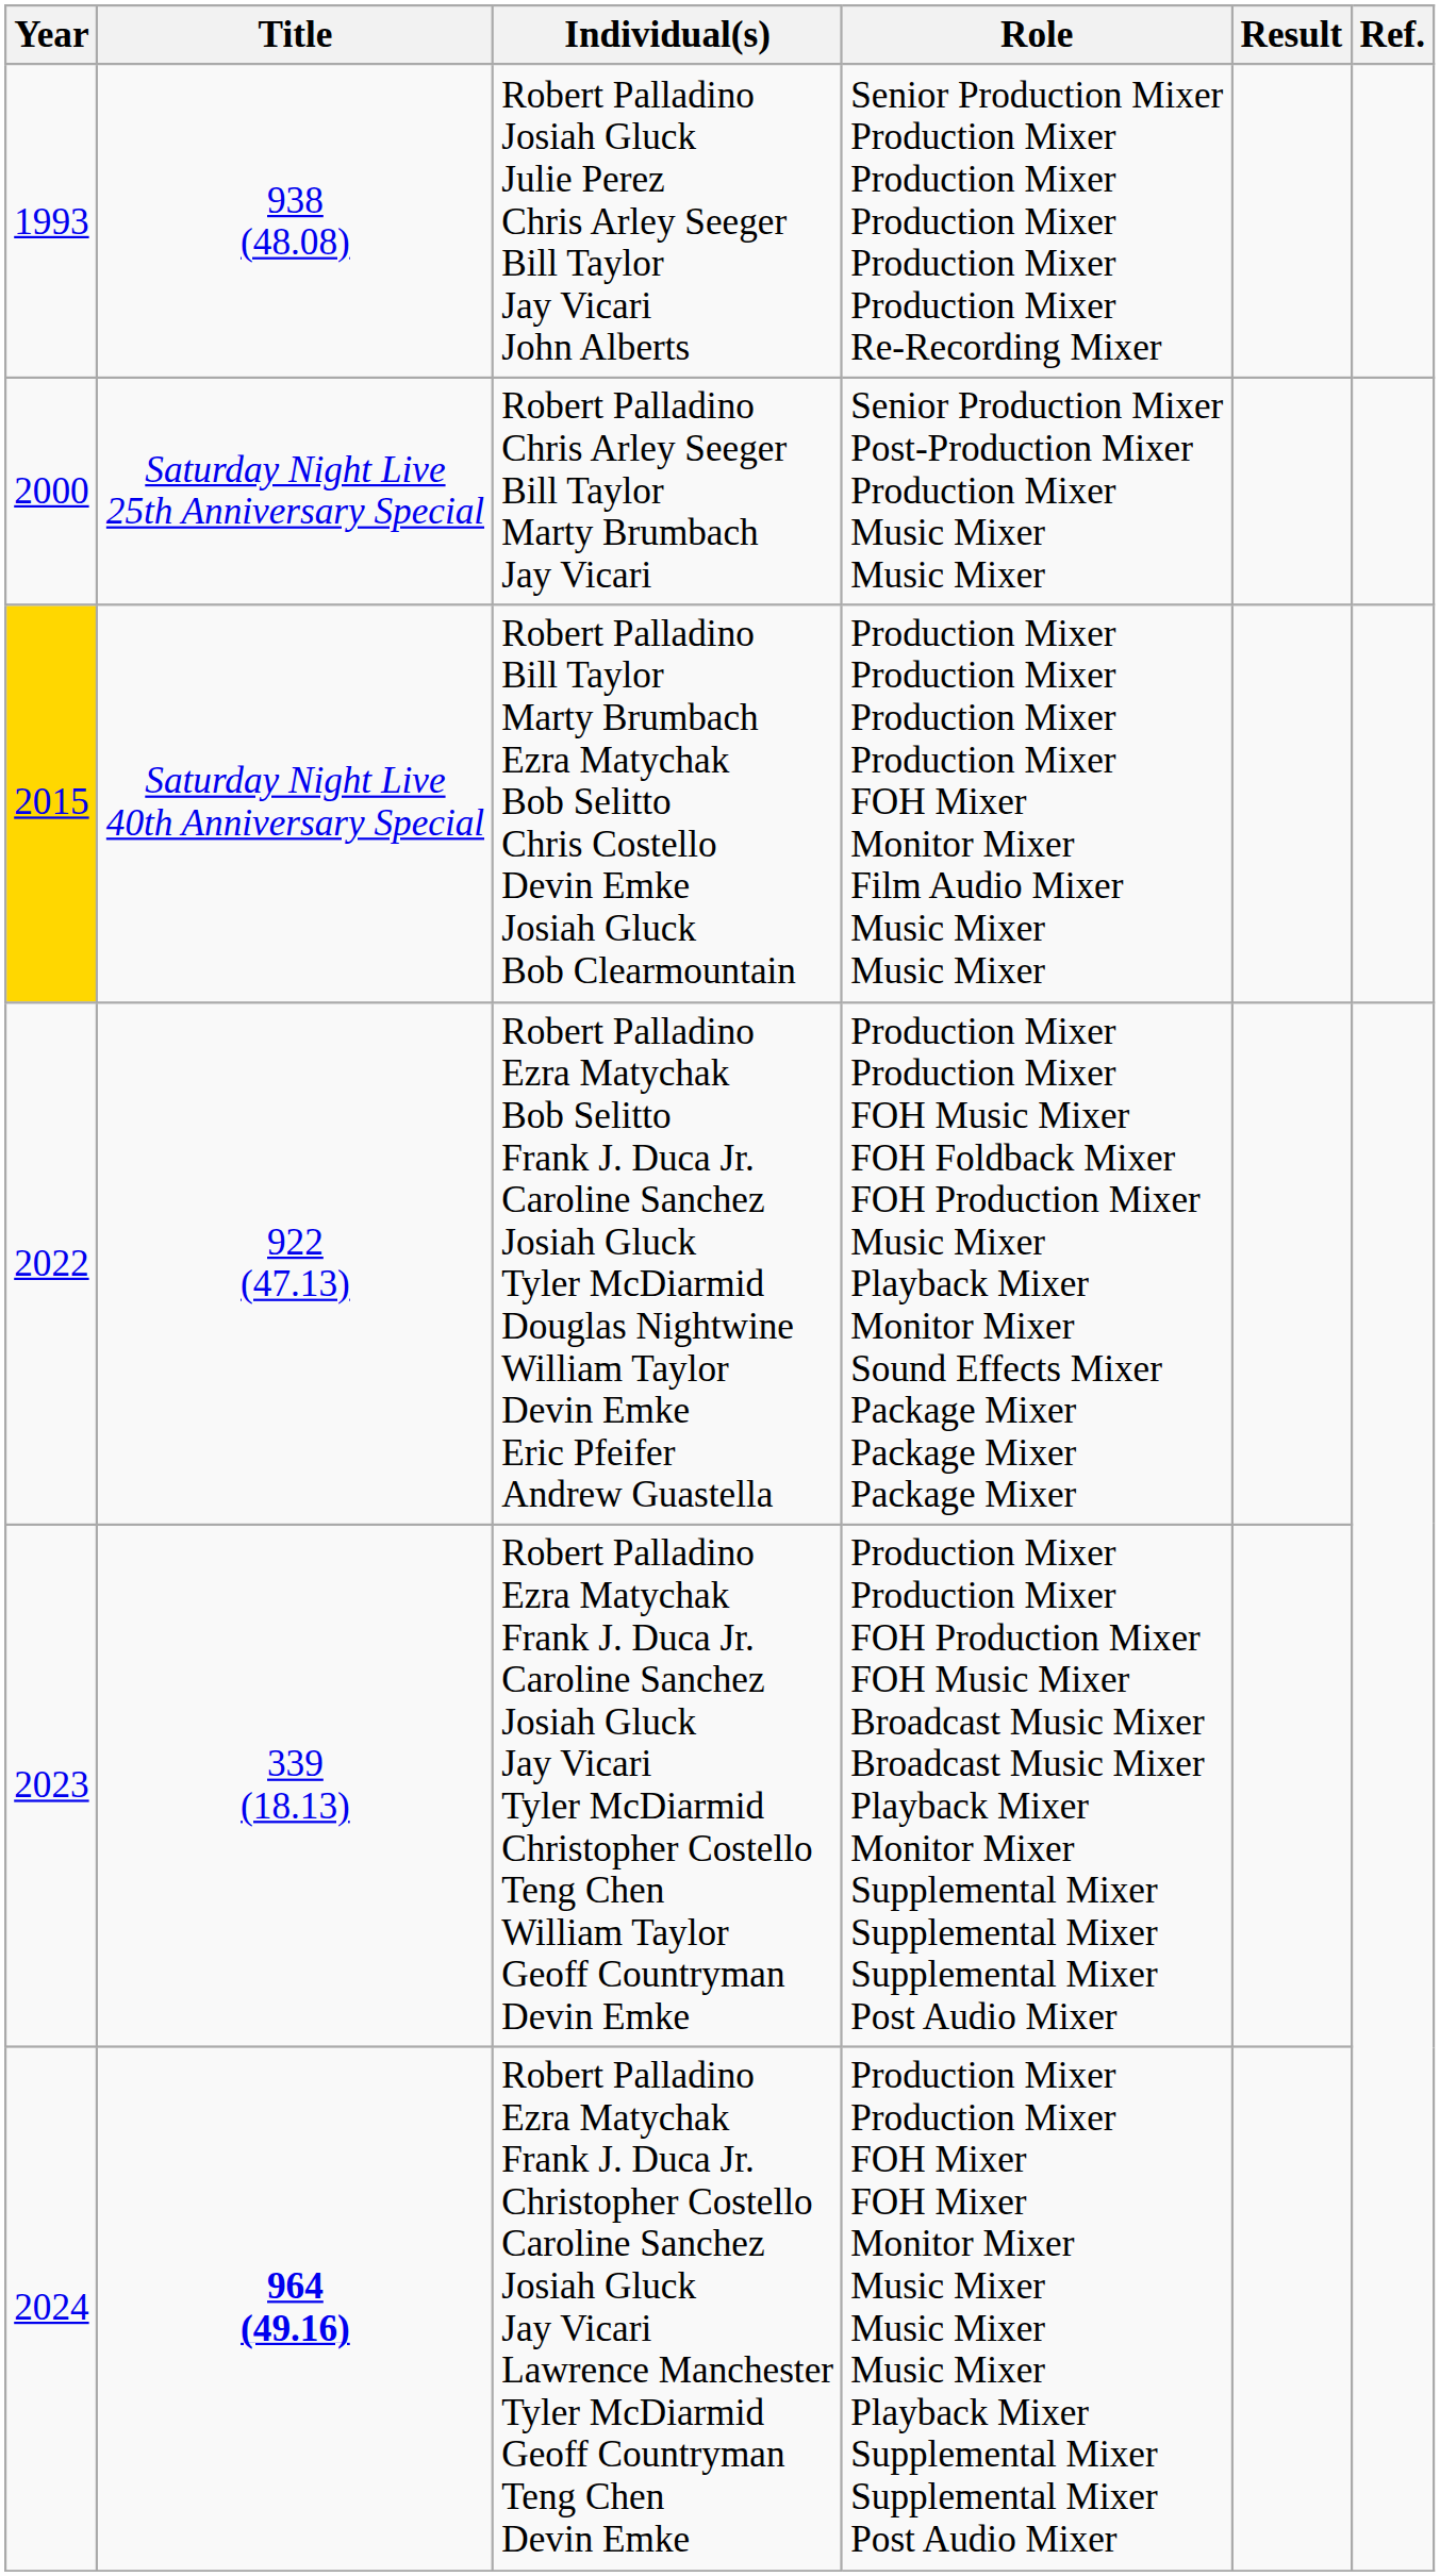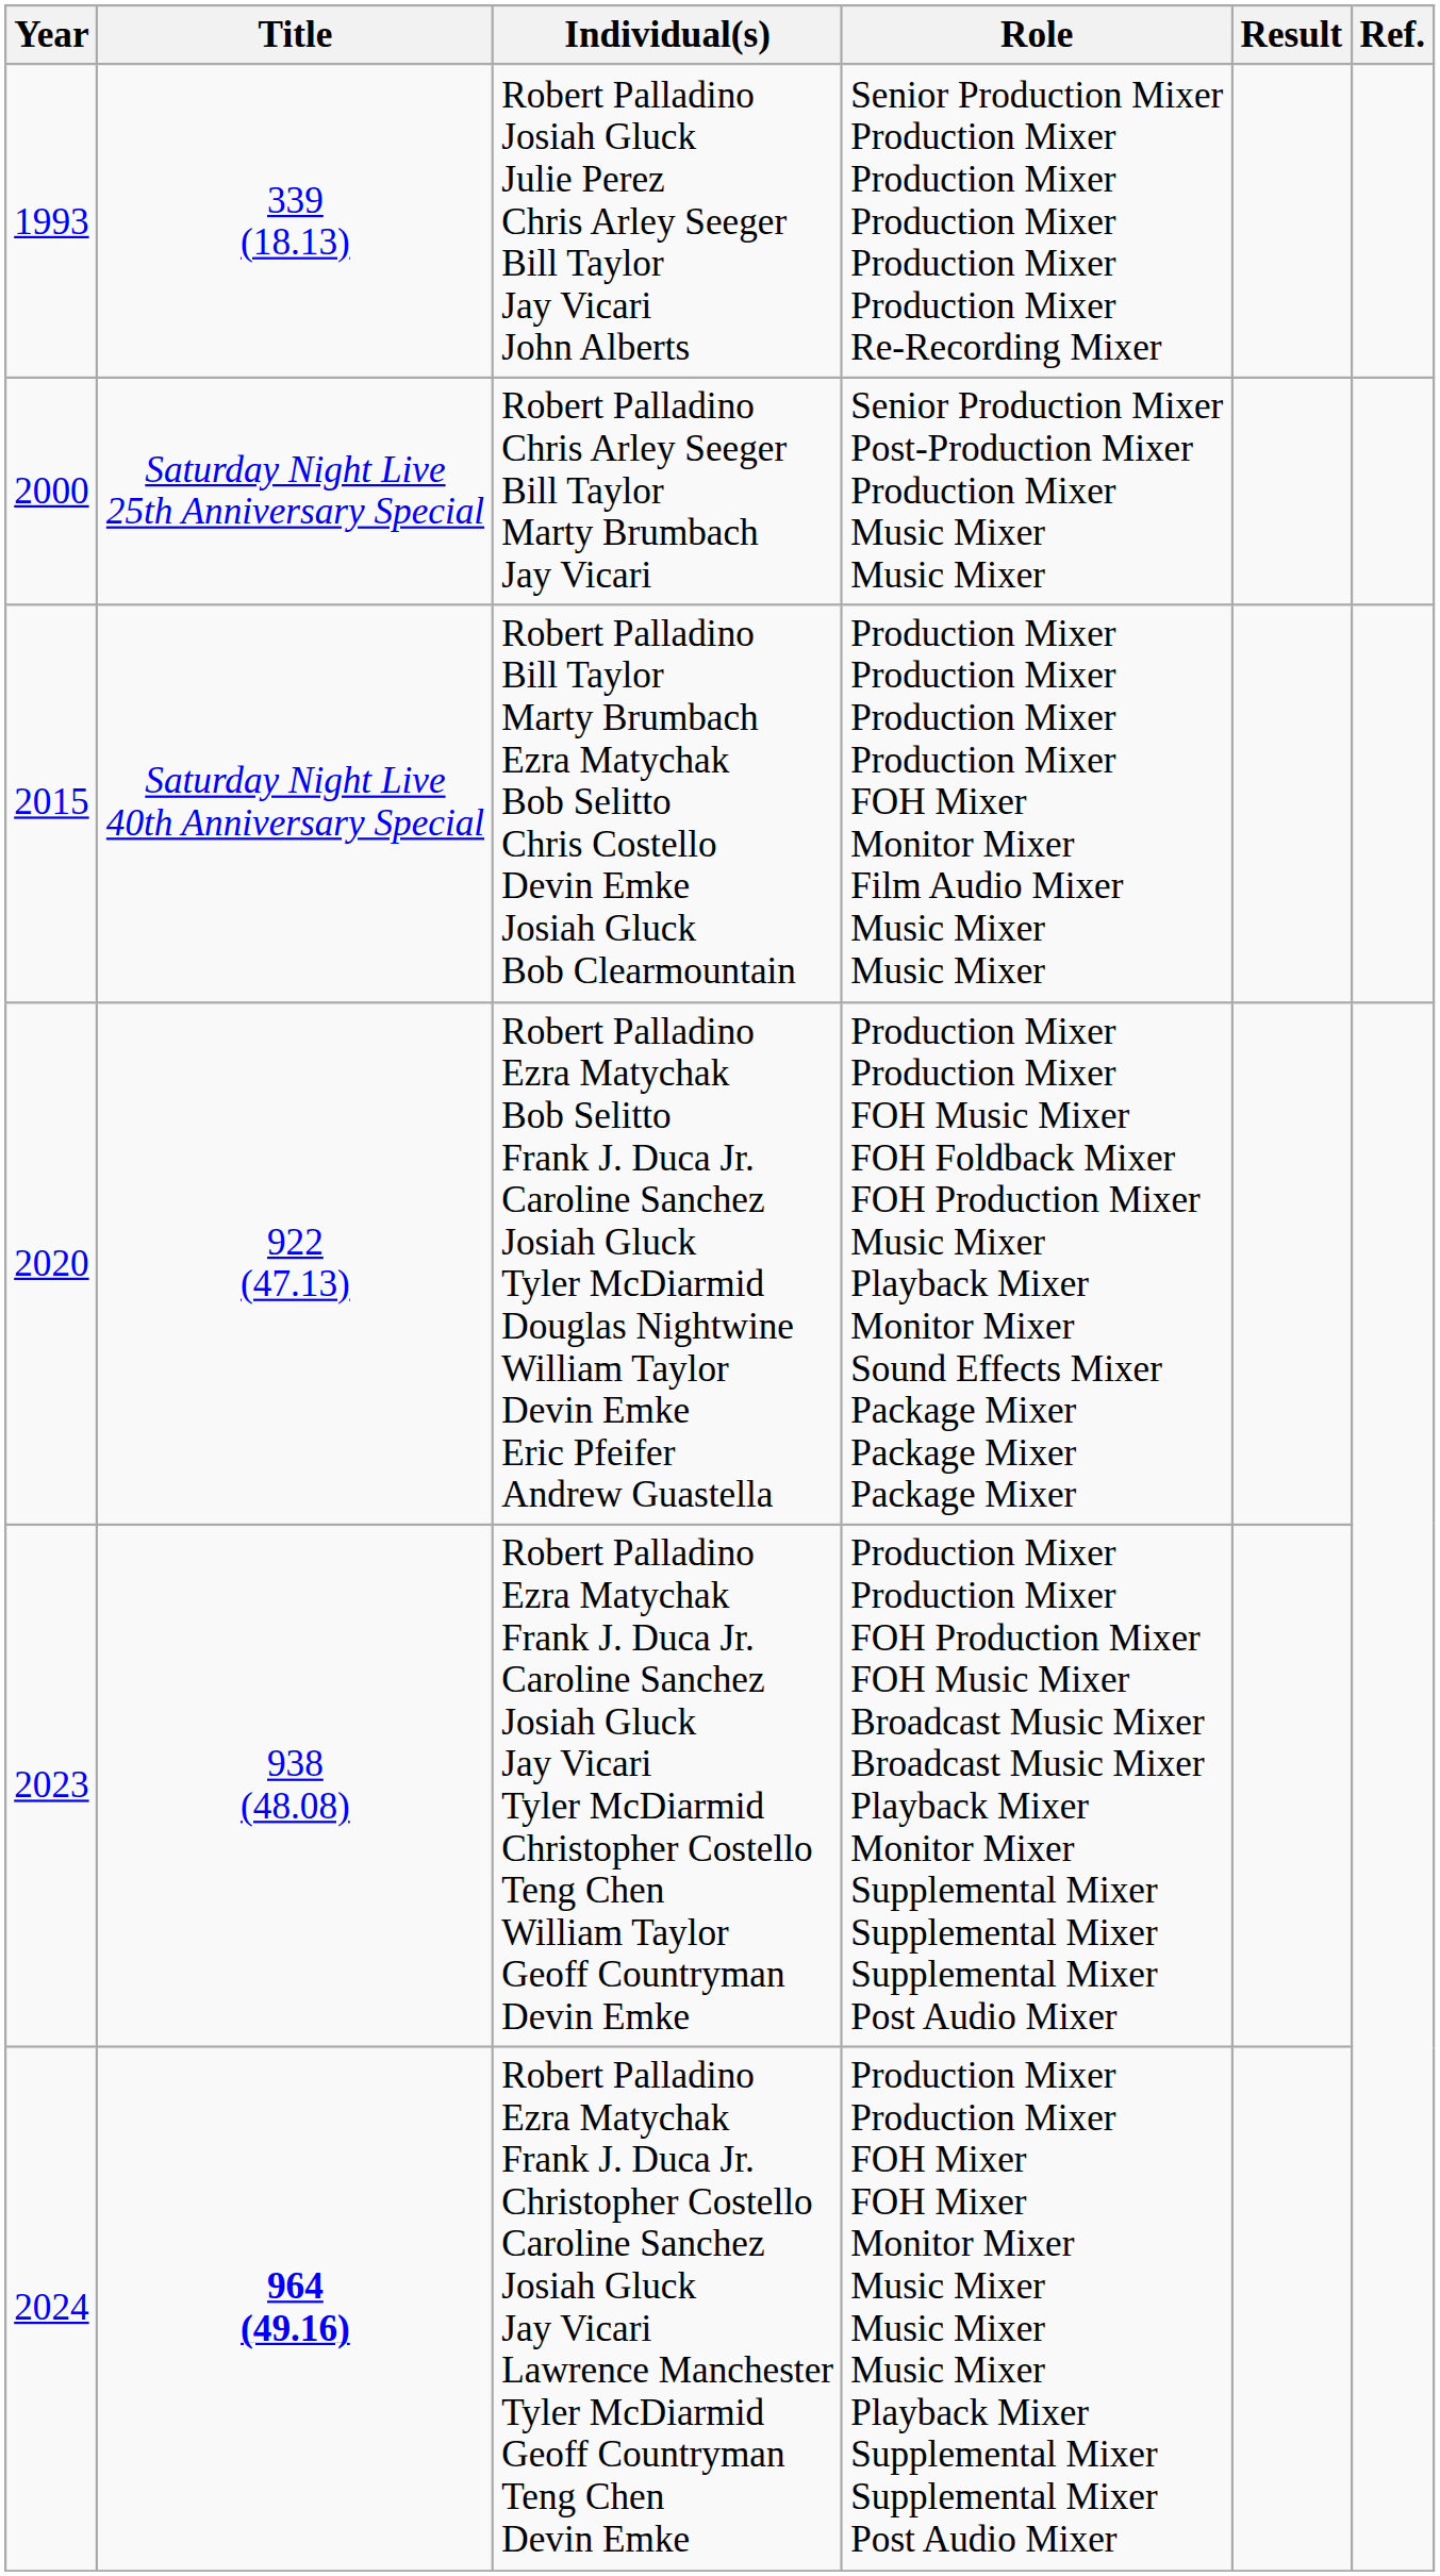row 2 | Title: 938 (48.08) -> 339 (18.13)
row 4 | Year: gold background -> no background
row 5 | Year: 2022 -> 2020
row 6 | Title: 339 (18.13) -> 938 (48.08)
